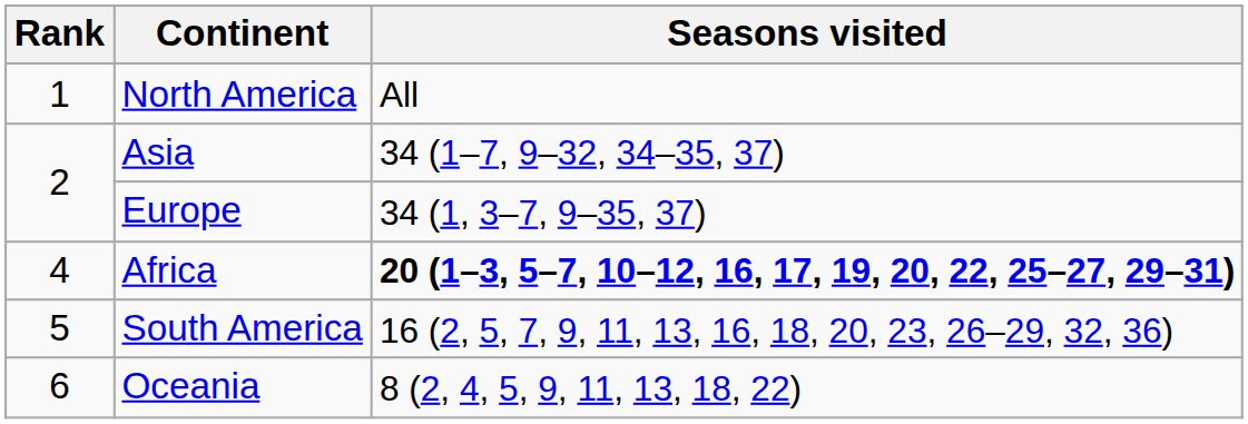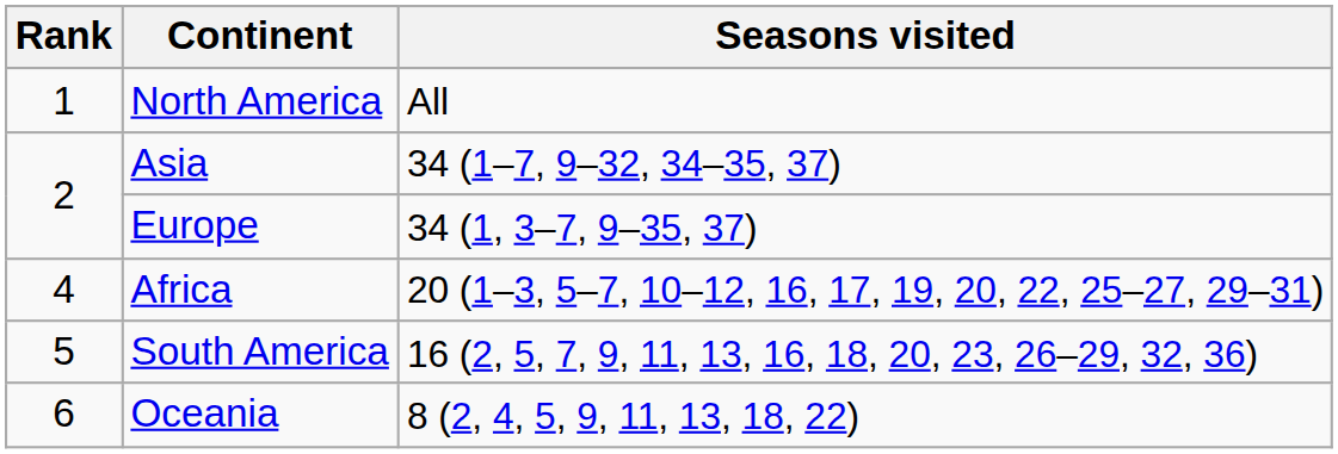Africa | Seasons visited: bold -> normal
